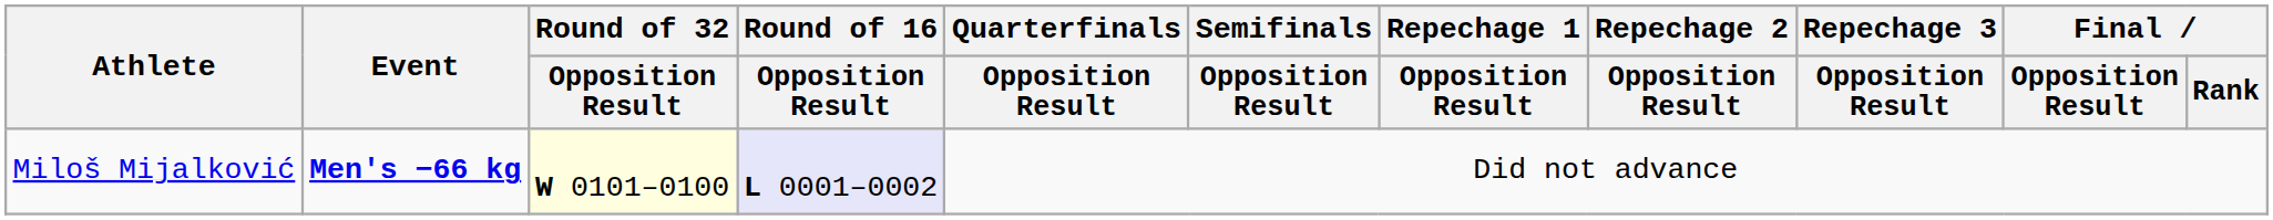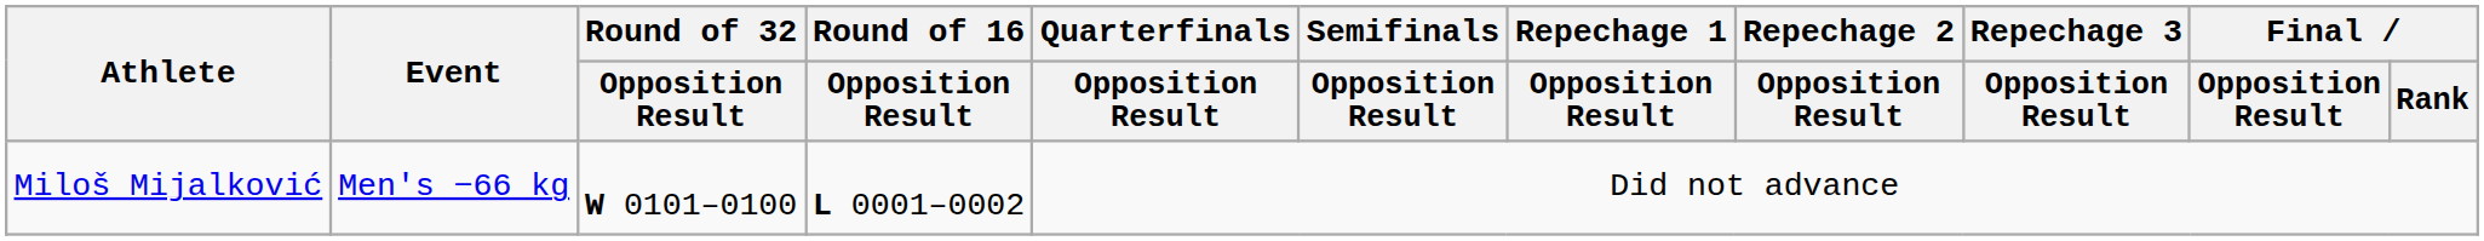Miloš Mijalković | Event: bold -> normal
Miloš Mijalković | Round of 32 / Opposition Result: lightyellow background -> no background
Miloš Mijalković | Round of 16 / Opposition Result: lavender background -> no background
